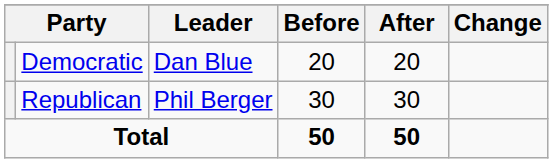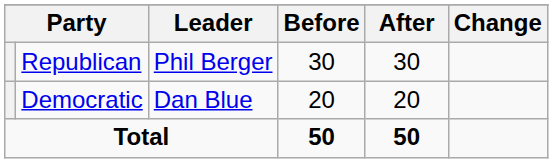rows swapped: Republican <-> Democratic
